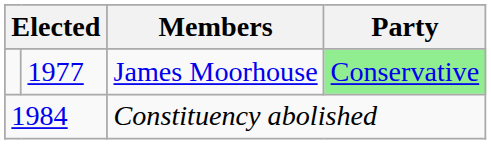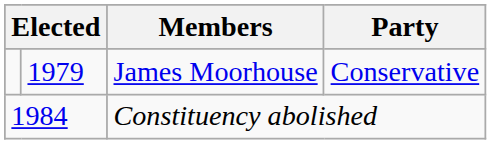James Moorhouse | column 2: 1977 -> 1979
James Moorhouse | Party: lightgreen background -> no background
